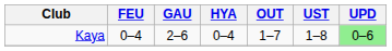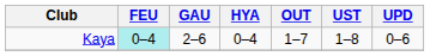Kaya | FEU: no background -> paleturquoise background
Kaya | UPD: lightgreen background -> no background
